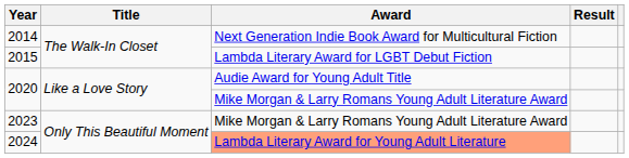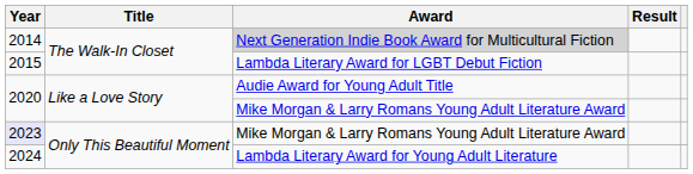2014 | Award: no background -> lightgrey background
2023 | Year: no background -> lavender background
2024 | Award: lightsalmon background -> no background
